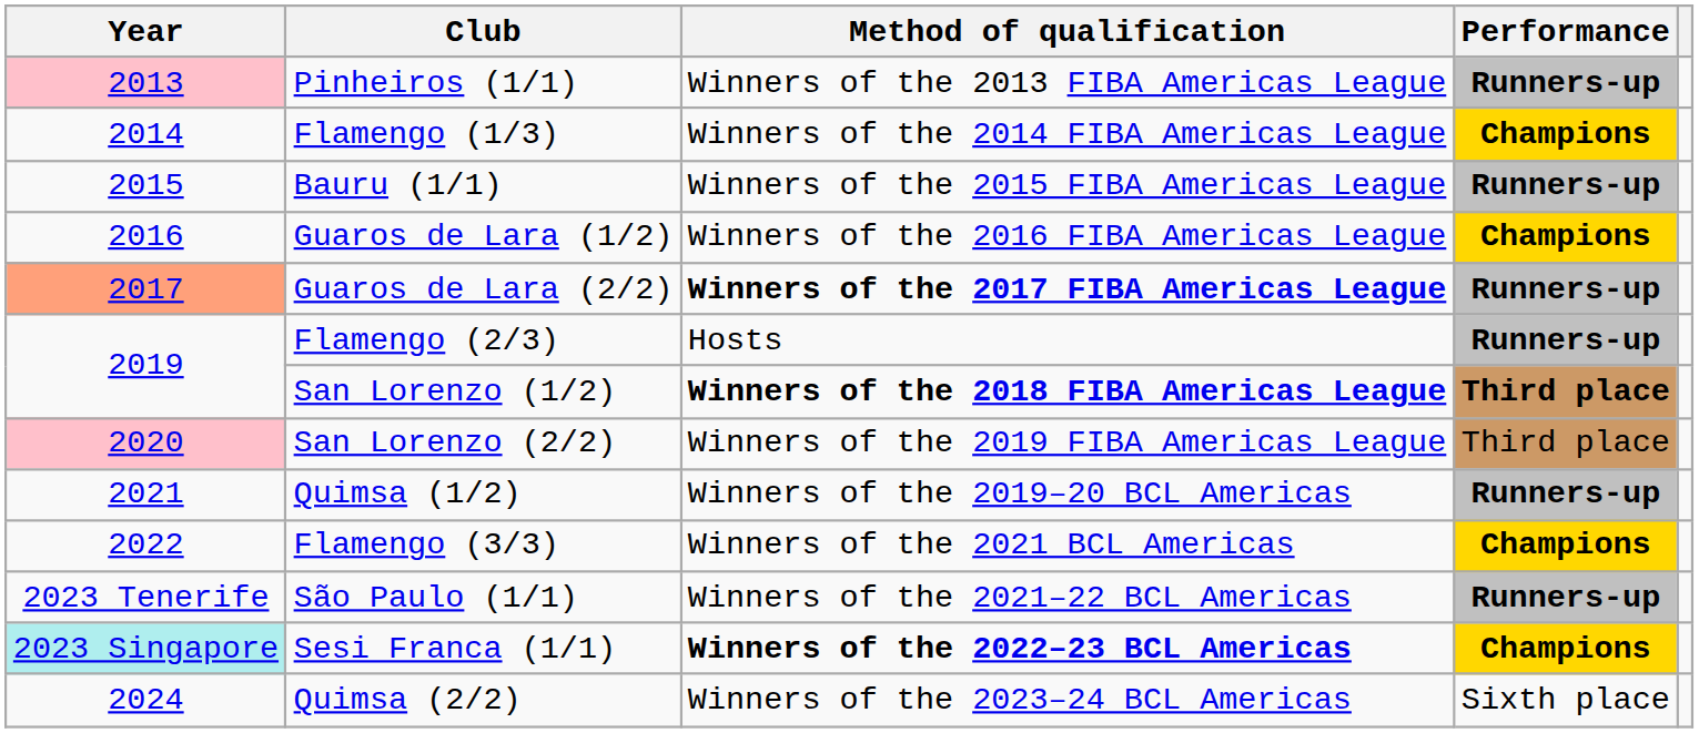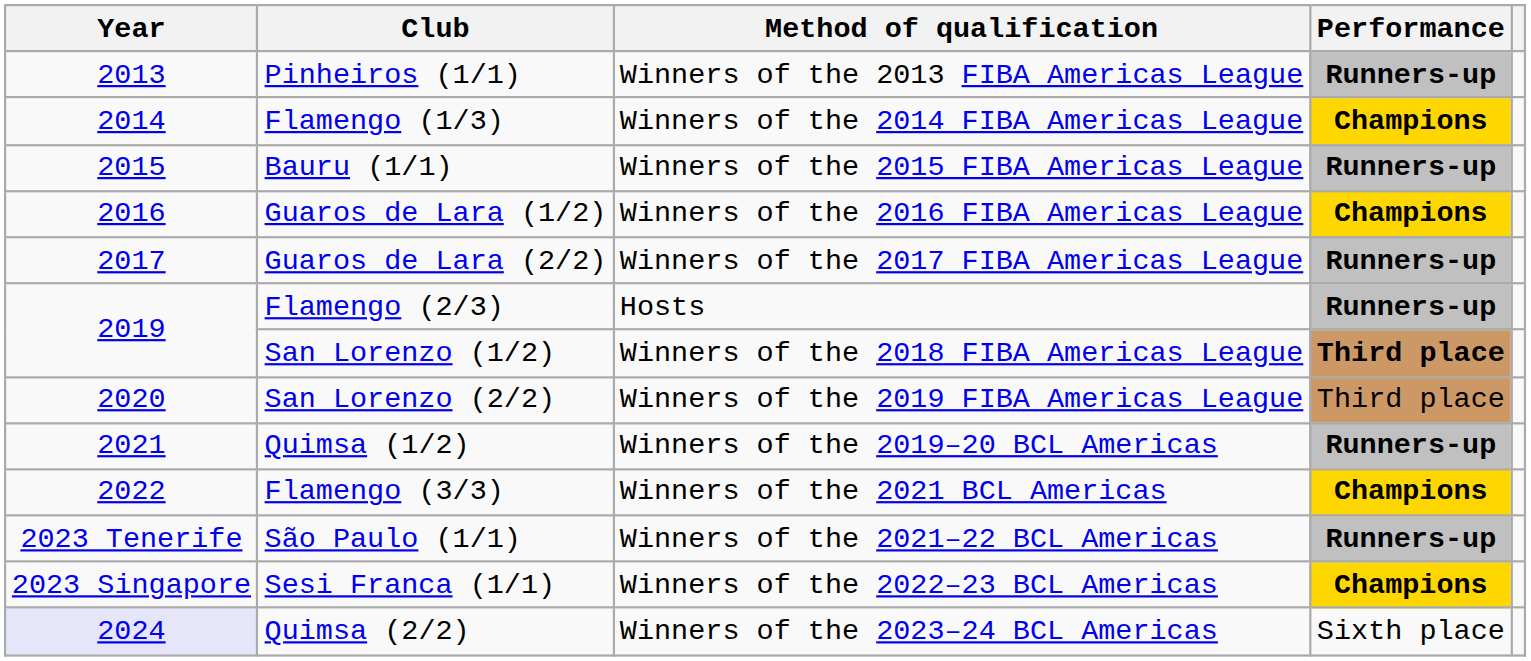Pinheiros (1/1) | Year: pink background -> no background
Guaros de Lara (2/2) | Year: lightsalmon background -> no background
Guaros de Lara (2/2) | Method of qualification: bold -> normal
San Lorenzo (1/2) | Method of qualification: bold -> normal
San Lorenzo (2/2) | Year: pink background -> no background
Sesi Franca (1/1) | Year: paleturquoise background -> no background
Sesi Franca (1/1) | Method of qualification: bold -> normal
Quimsa (2/2) | Year: no background -> lavender background
